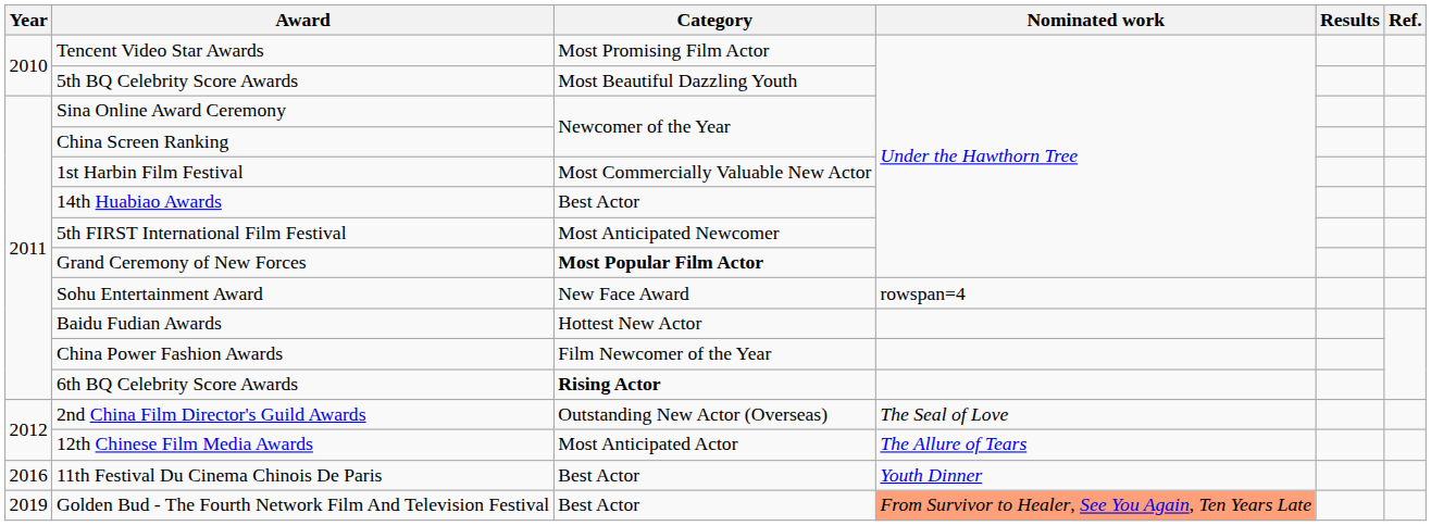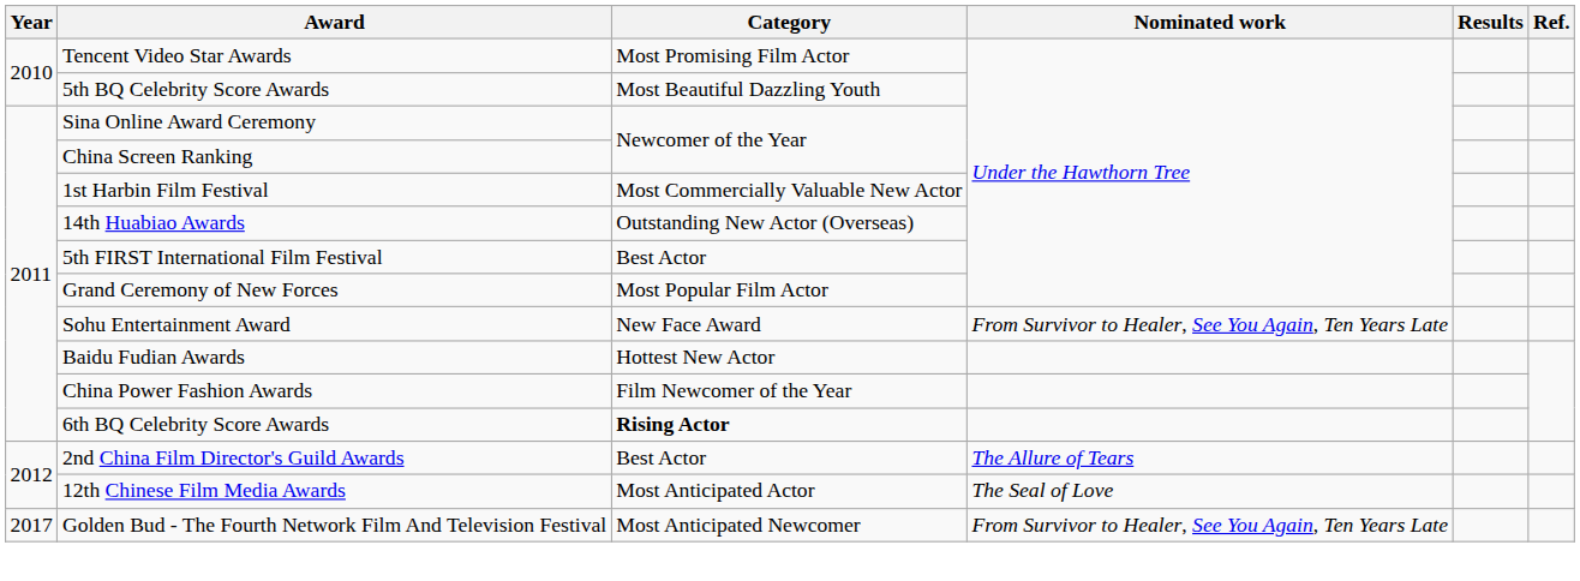14th Huabiao Awards | Category: Best Actor -> Outstanding New Actor (Overseas)
5th FIRST International Film Festival | Category: Most Anticipated Newcomer -> Best Actor
Grand Ceremony of New Forces | Category: bold -> normal
Sohu Entertainment Award | Nominated work: rowspan=4 -> From Survivor to Healer, See You Again, Ten Years Late
2nd China Film Director's Guild Awards | Category: Outstanding New Actor (Overseas) -> Best Actor
2nd China Film Director's Guild Awards | Nominated work: The Seal of Love -> The Allure of Tears
12th Chinese Film Media Awards | Nominated work: The Allure of Tears -> The Seal of Love
- row: 2016 | 11th Festival Du Cinema Chinois De Paris | Best Actor | Youth Dinner
Golden Bud - The Fourth Network Film And Television Festival | Year: 2019 -> 2017
Golden Bud - The Fourth Network Film And Television Festival | Category: Best Actor -> Most Anticipated Newcomer
Golden Bud - The Fourth Network Film And Television Festival | Nominated work: lightsalmon background -> no background
